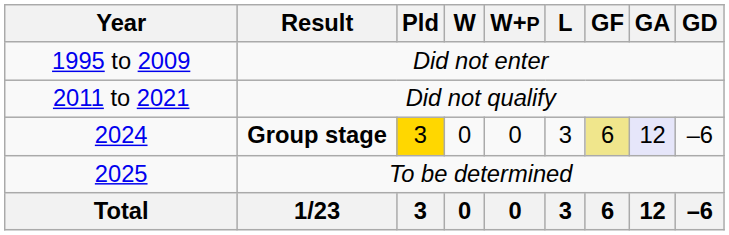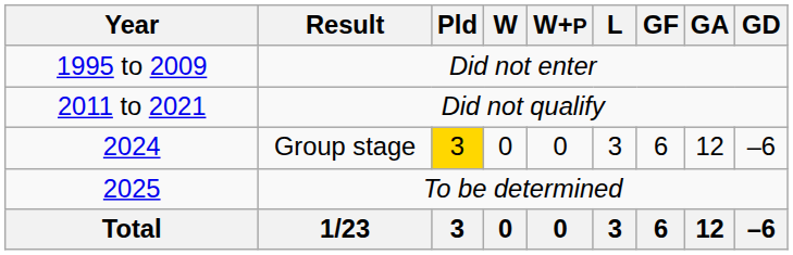2024 | Result: bold -> normal
2024 | GF: khaki background -> no background
2024 | GA: lavender background -> no background
